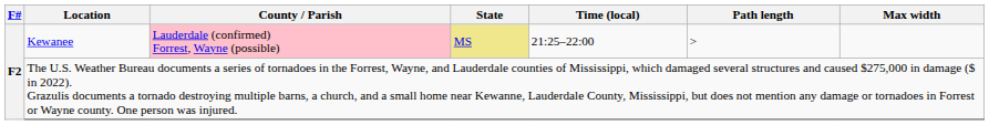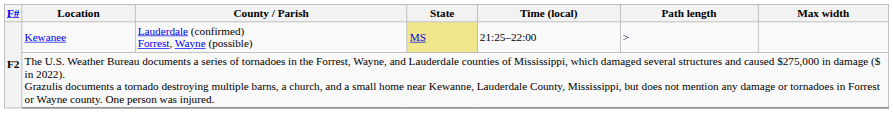Kewanee | County / Parish: pink background -> no background
